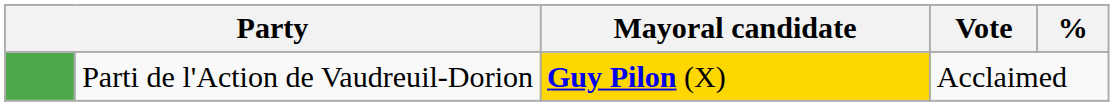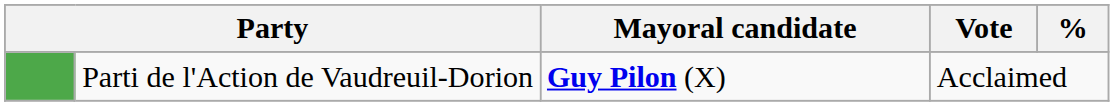Parti de l'Action de Vaudreuil-Dorion | Mayoral candidate: gold background -> no background
